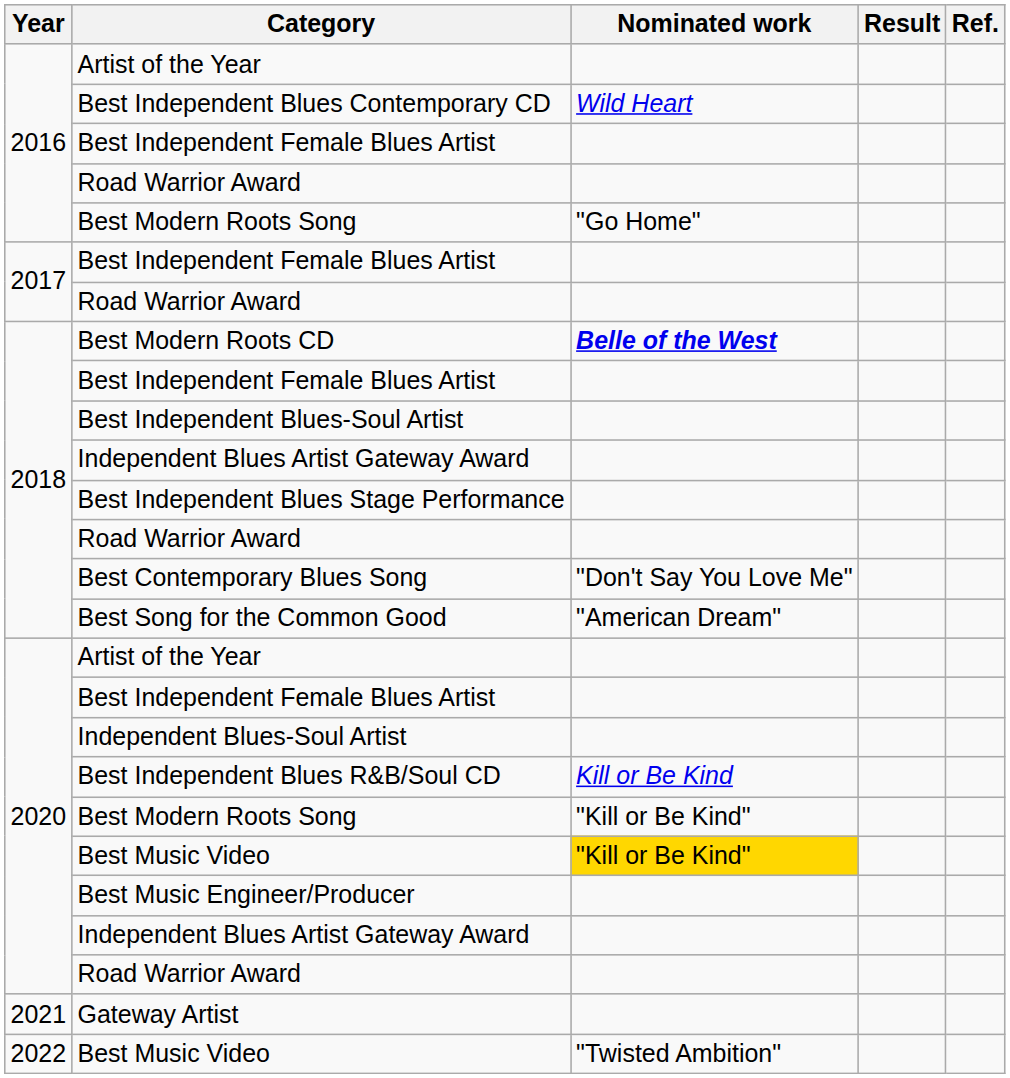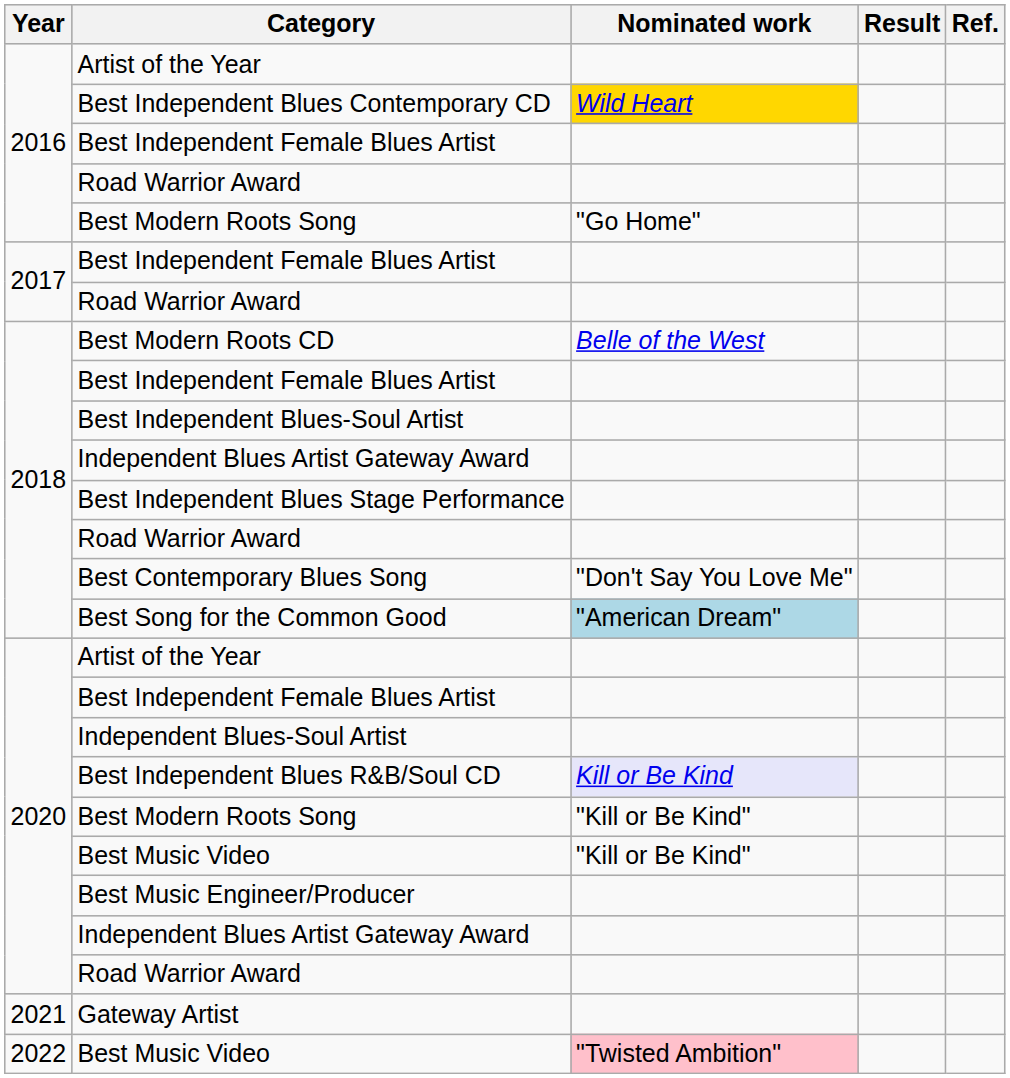Best Independent Blues Contemporary CD | Nominated work: no background -> gold background
Best Modern Roots CD | Nominated work: bold -> normal
Best Song for the Common Good | Nominated work: no background -> lightblue background
Best Independent Blues R&B/Soul CD | Nominated work: no background -> lavender background
2020 / Best Music Video | Nominated work: gold background -> no background
2022 / Best Music Video | Nominated work: no background -> pink background
